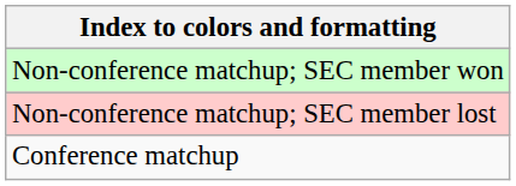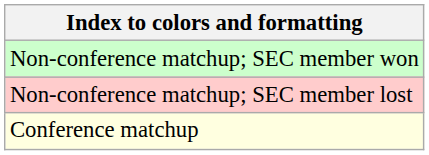row 4 | column 1: no background -> lightyellow background
